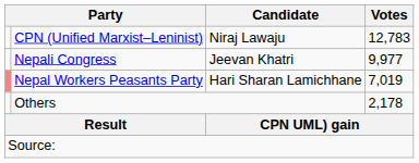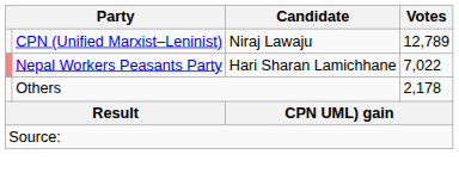CPN (Unified Marxist–Leninist) | Votes: 12,783 -> 12,789
- row: Nepali Congress | Jeevan Khatri | 9,977
Nepal Workers Peasants Party | Votes: 7,019 -> 7,022
